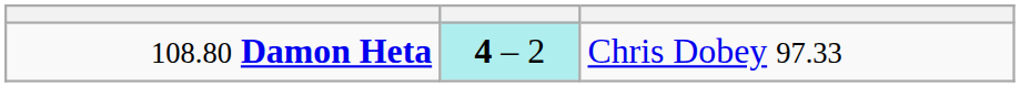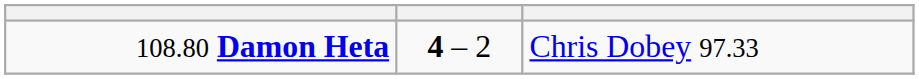108.80 Damon Heta | column 2: paleturquoise background -> no background
